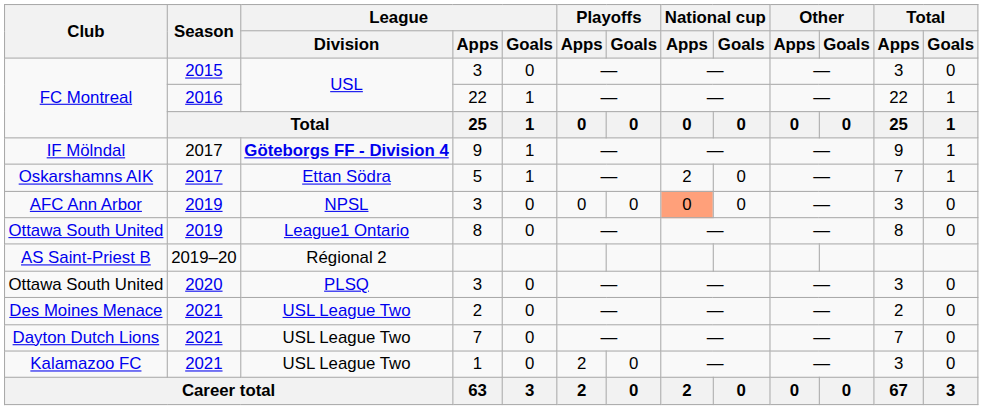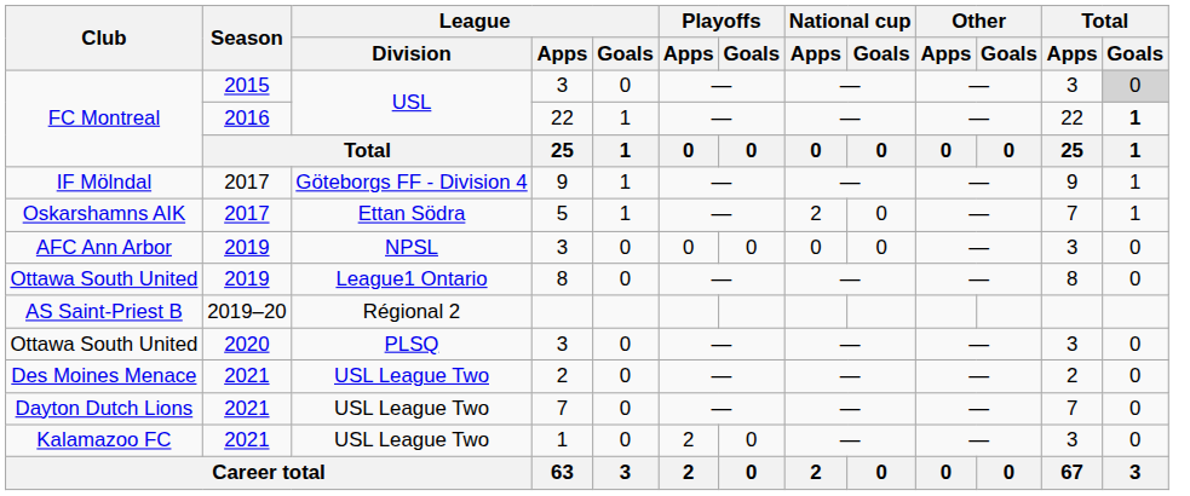FC Montreal / 3 | Total / Goals: no background -> lightgrey background
FC Montreal / 22 | Total / Goals: normal -> bold
IF Mölndal | League / Division: bold -> normal
AFC Ann Arbor | National cup / Apps: lightsalmon background -> no background
